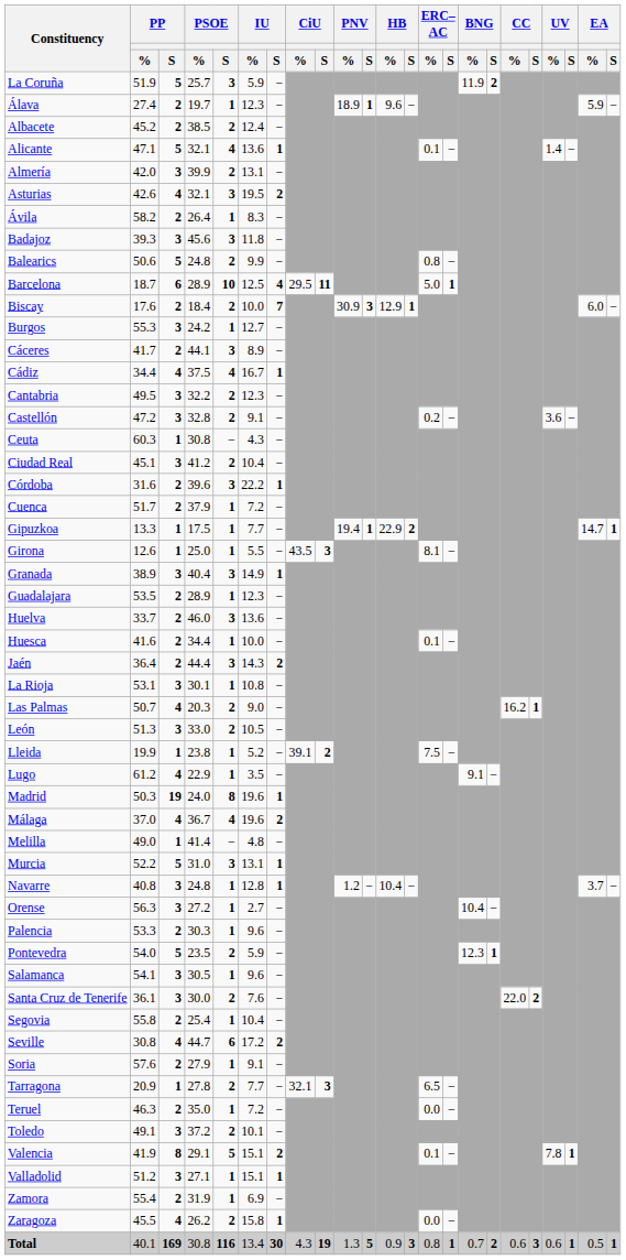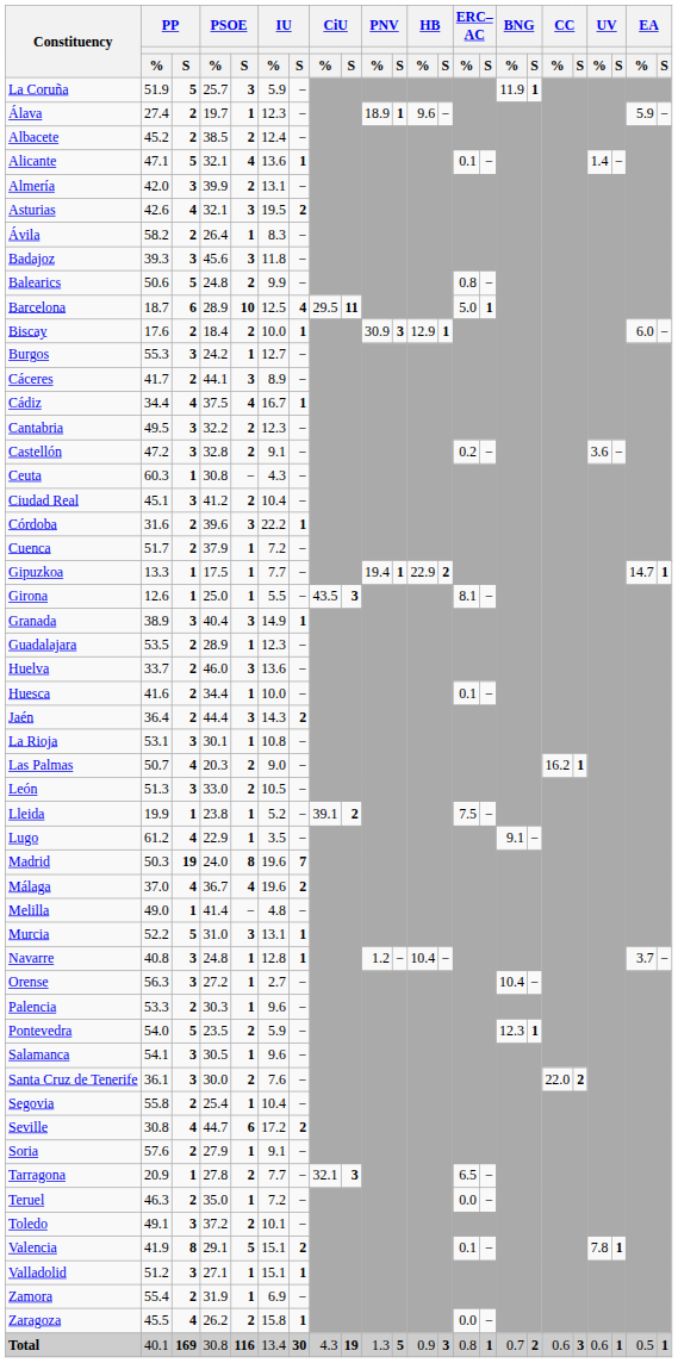La Coruña | BNG / S: 2 -> 1
Biscay | IU / S: 7 -> 1
Madrid | IU / S: 1 -> 7
